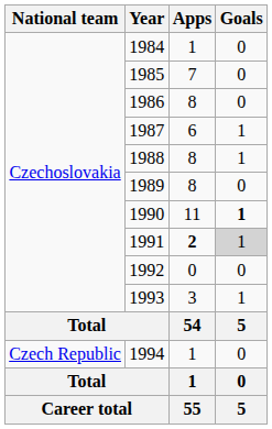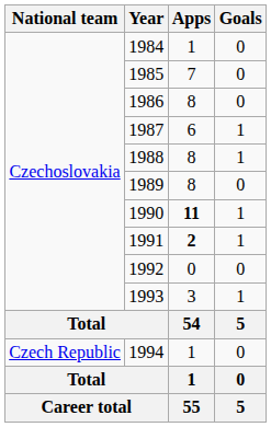1990 | Apps: normal -> bold
1990 | Goals: bold -> normal
1991 | Goals: lightgrey background -> no background
